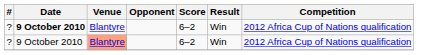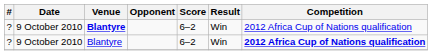row 2 | Date: bold -> normal
row 2 | Venue: normal -> bold
row 3 | Venue: lightsalmon background -> no background
row 3 | Competition: normal -> bold
